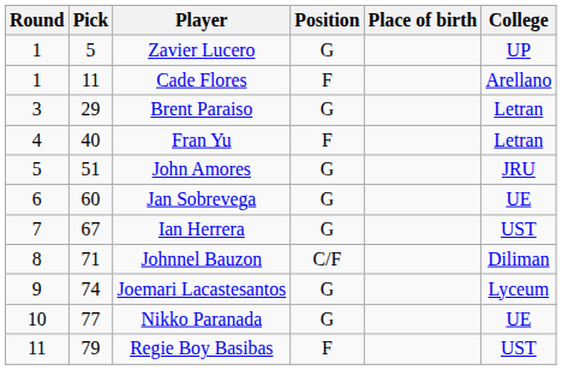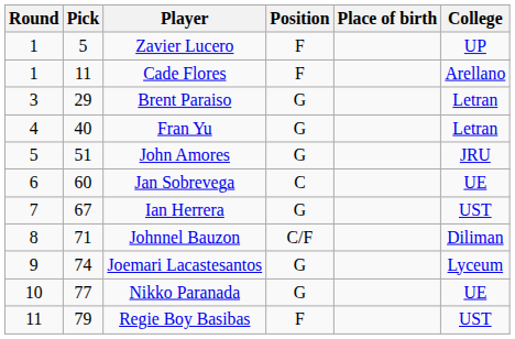Zavier Lucero | Position: G -> F
Fran Yu | Position: F -> G
Jan Sobrevega | Position: G -> C
